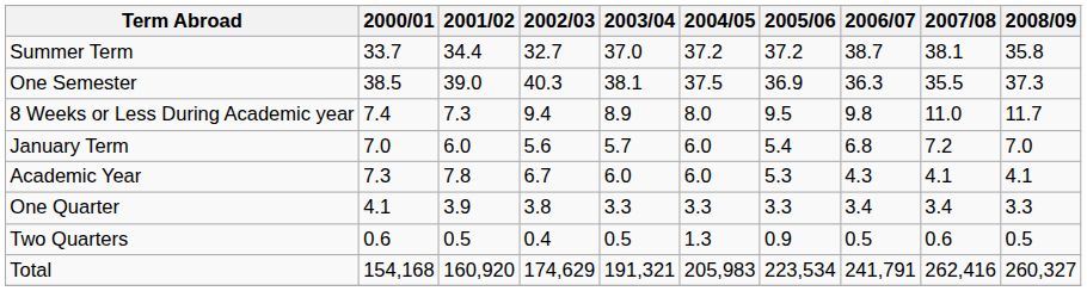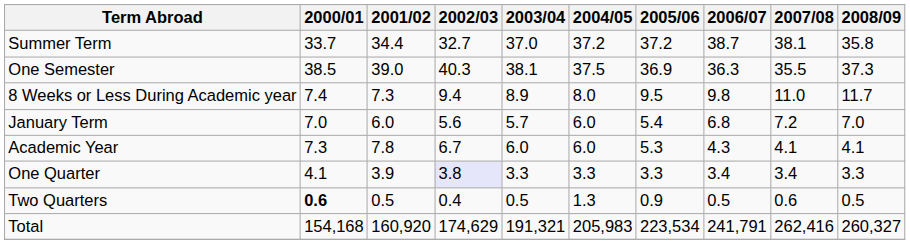One Quarter | 2002/03: no background -> lavender background
Two Quarters | 2000/01: normal -> bold
